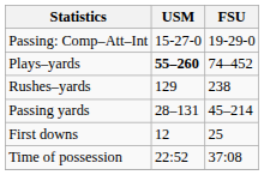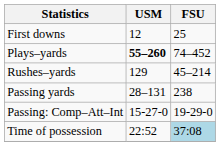rows swapped: First downs <-> Passing: Comp–Att–Int
Rushes–yards | FSU: 238 -> 45–214
Passing yards | FSU: 45–214 -> 238
Time of possession | FSU: no background -> lightblue background
